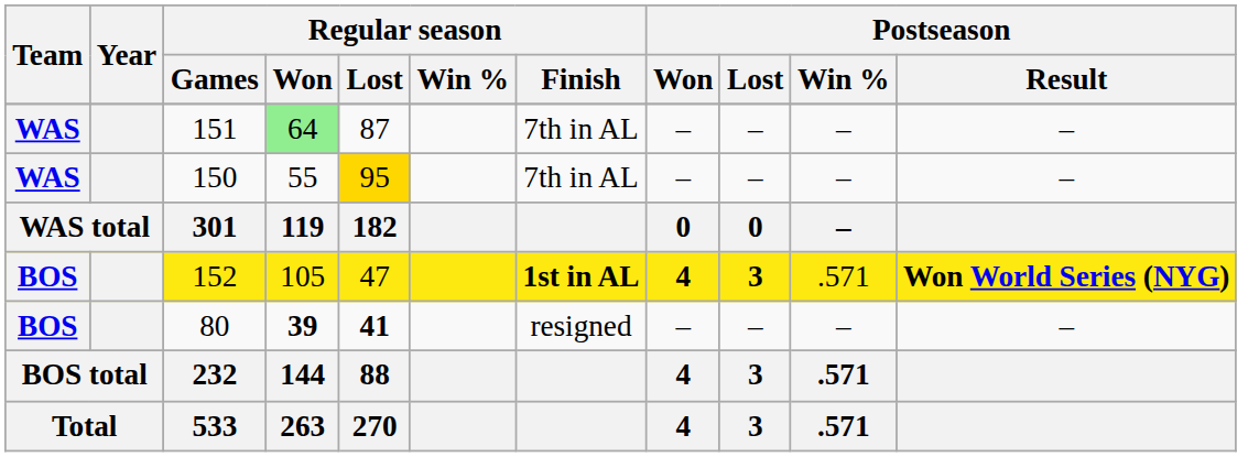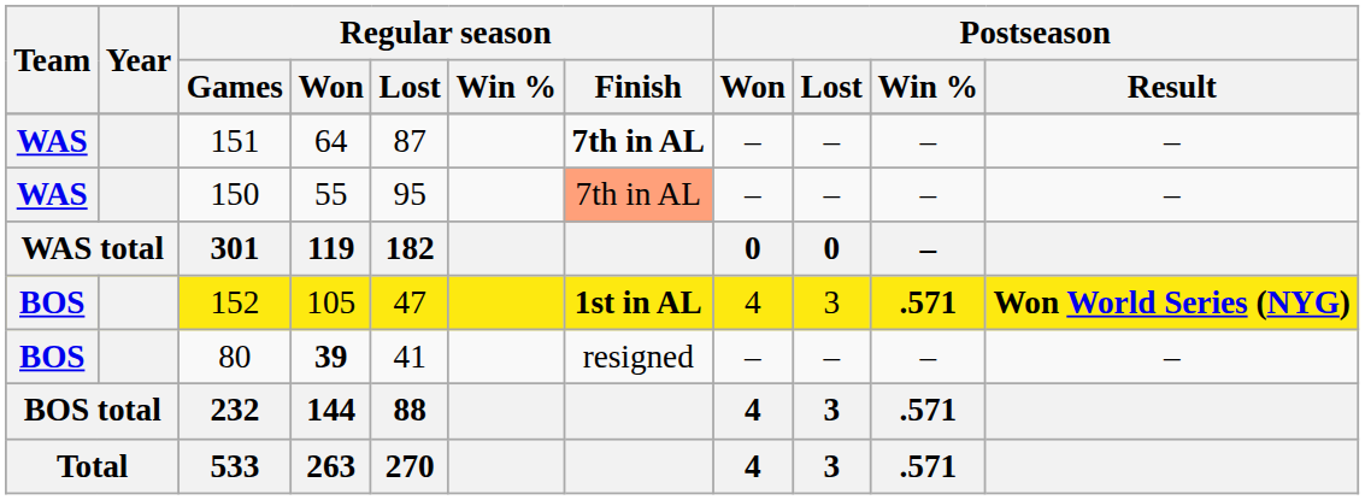151 | Regular season / Won: lightgreen background -> no background
151 | Regular season / Finish: normal -> bold
150 | Regular season / Lost: gold background -> no background
150 | Regular season / Finish: no background -> lightsalmon background
152 | Postseason / Won: bold -> normal
152 | Postseason / Lost: bold -> normal
152 | Postseason / Win %: normal -> bold
80 | Regular season / Lost: bold -> normal
